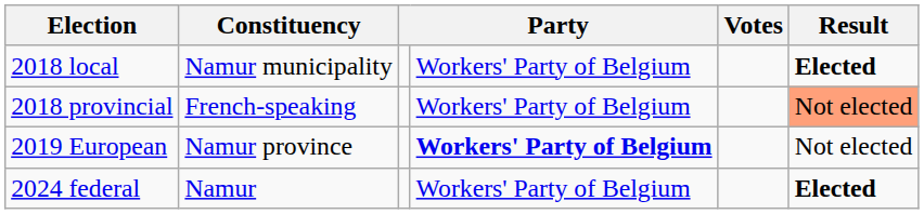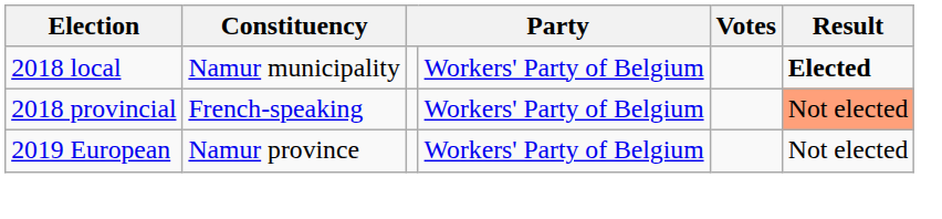2019 European | column 4: bold -> normal
- row: 2024 federal | Namur | Workers' Party of Belgium | Elected
